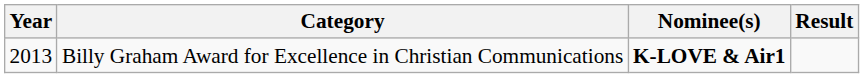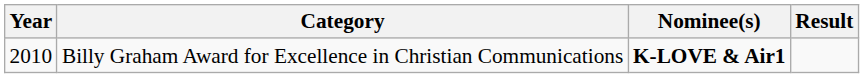row 2 | Year: 2013 -> 2010
